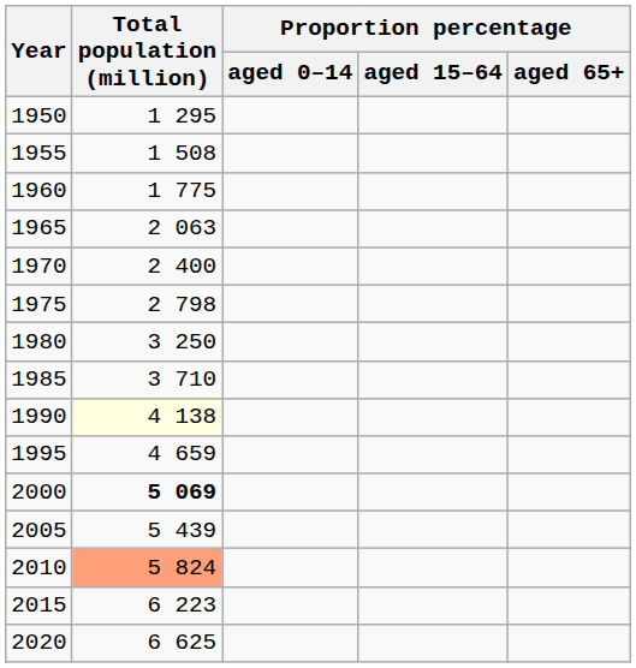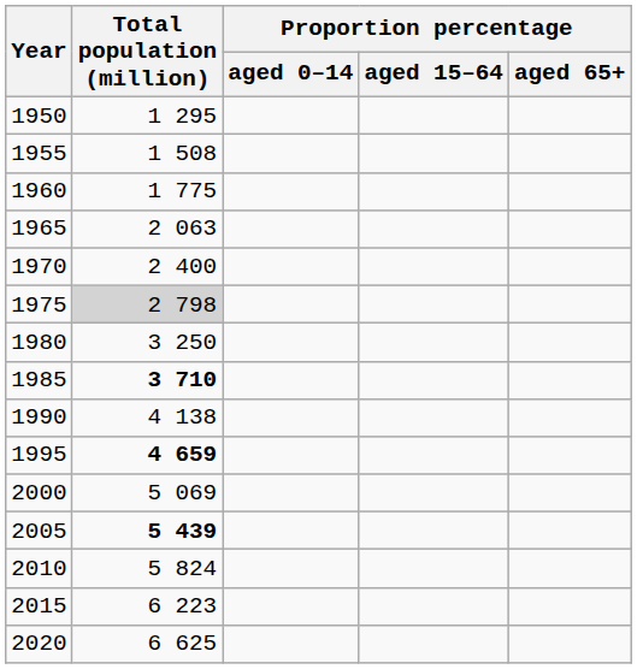1975 | Total population (million): no background -> lightgrey background
1985 | Total population (million): normal -> bold
1990 | Total population (million): lightyellow background -> no background
1995 | Total population (million): normal -> bold
2000 | Total population (million): bold -> normal
2005 | Total population (million): normal -> bold
2010 | Total population (million): lightsalmon background -> no background
